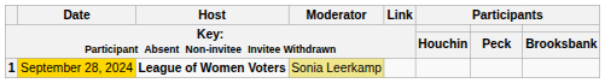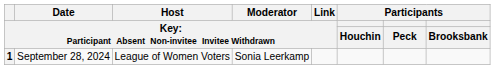1 | column 2: gold background -> no background
1 | column 3: bold -> normal
1 | column 4: khaki background -> no background
